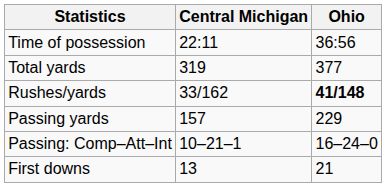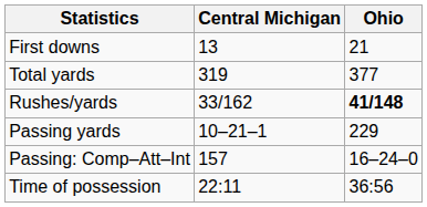rows swapped: First downs <-> Time of possession
Passing yards | Central Michigan: 157 -> 10–21–1
Passing: Comp–Att–Int | Central Michigan: 10–21–1 -> 157
